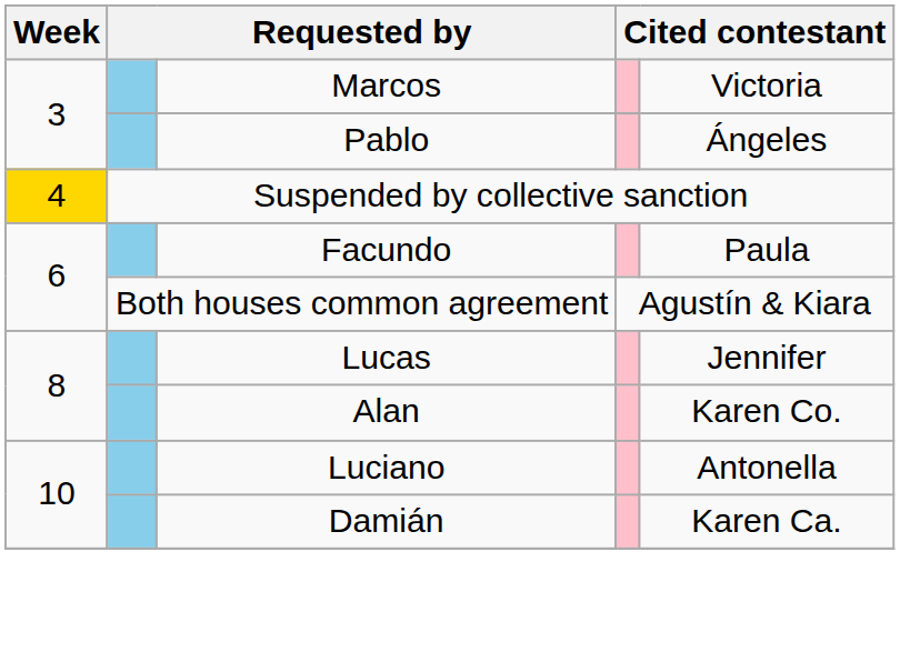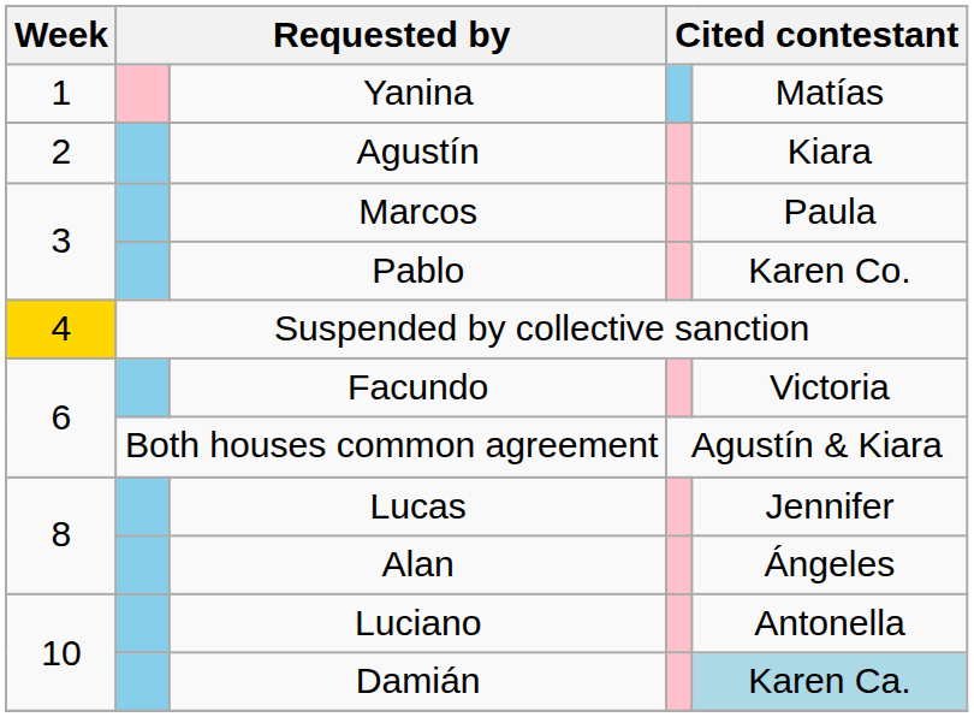+ row: 1 | Yanina | Matías
+ row: 2 | Agustín | Kiara
Marcos | column 5: Victoria -> Paula
Pablo | column 5: Ángeles -> Karen Co.
Facundo | column 5: Paula -> Victoria
Alan | column 5: Karen Co. -> Ángeles
Damián | column 5: no background -> lightblue background
